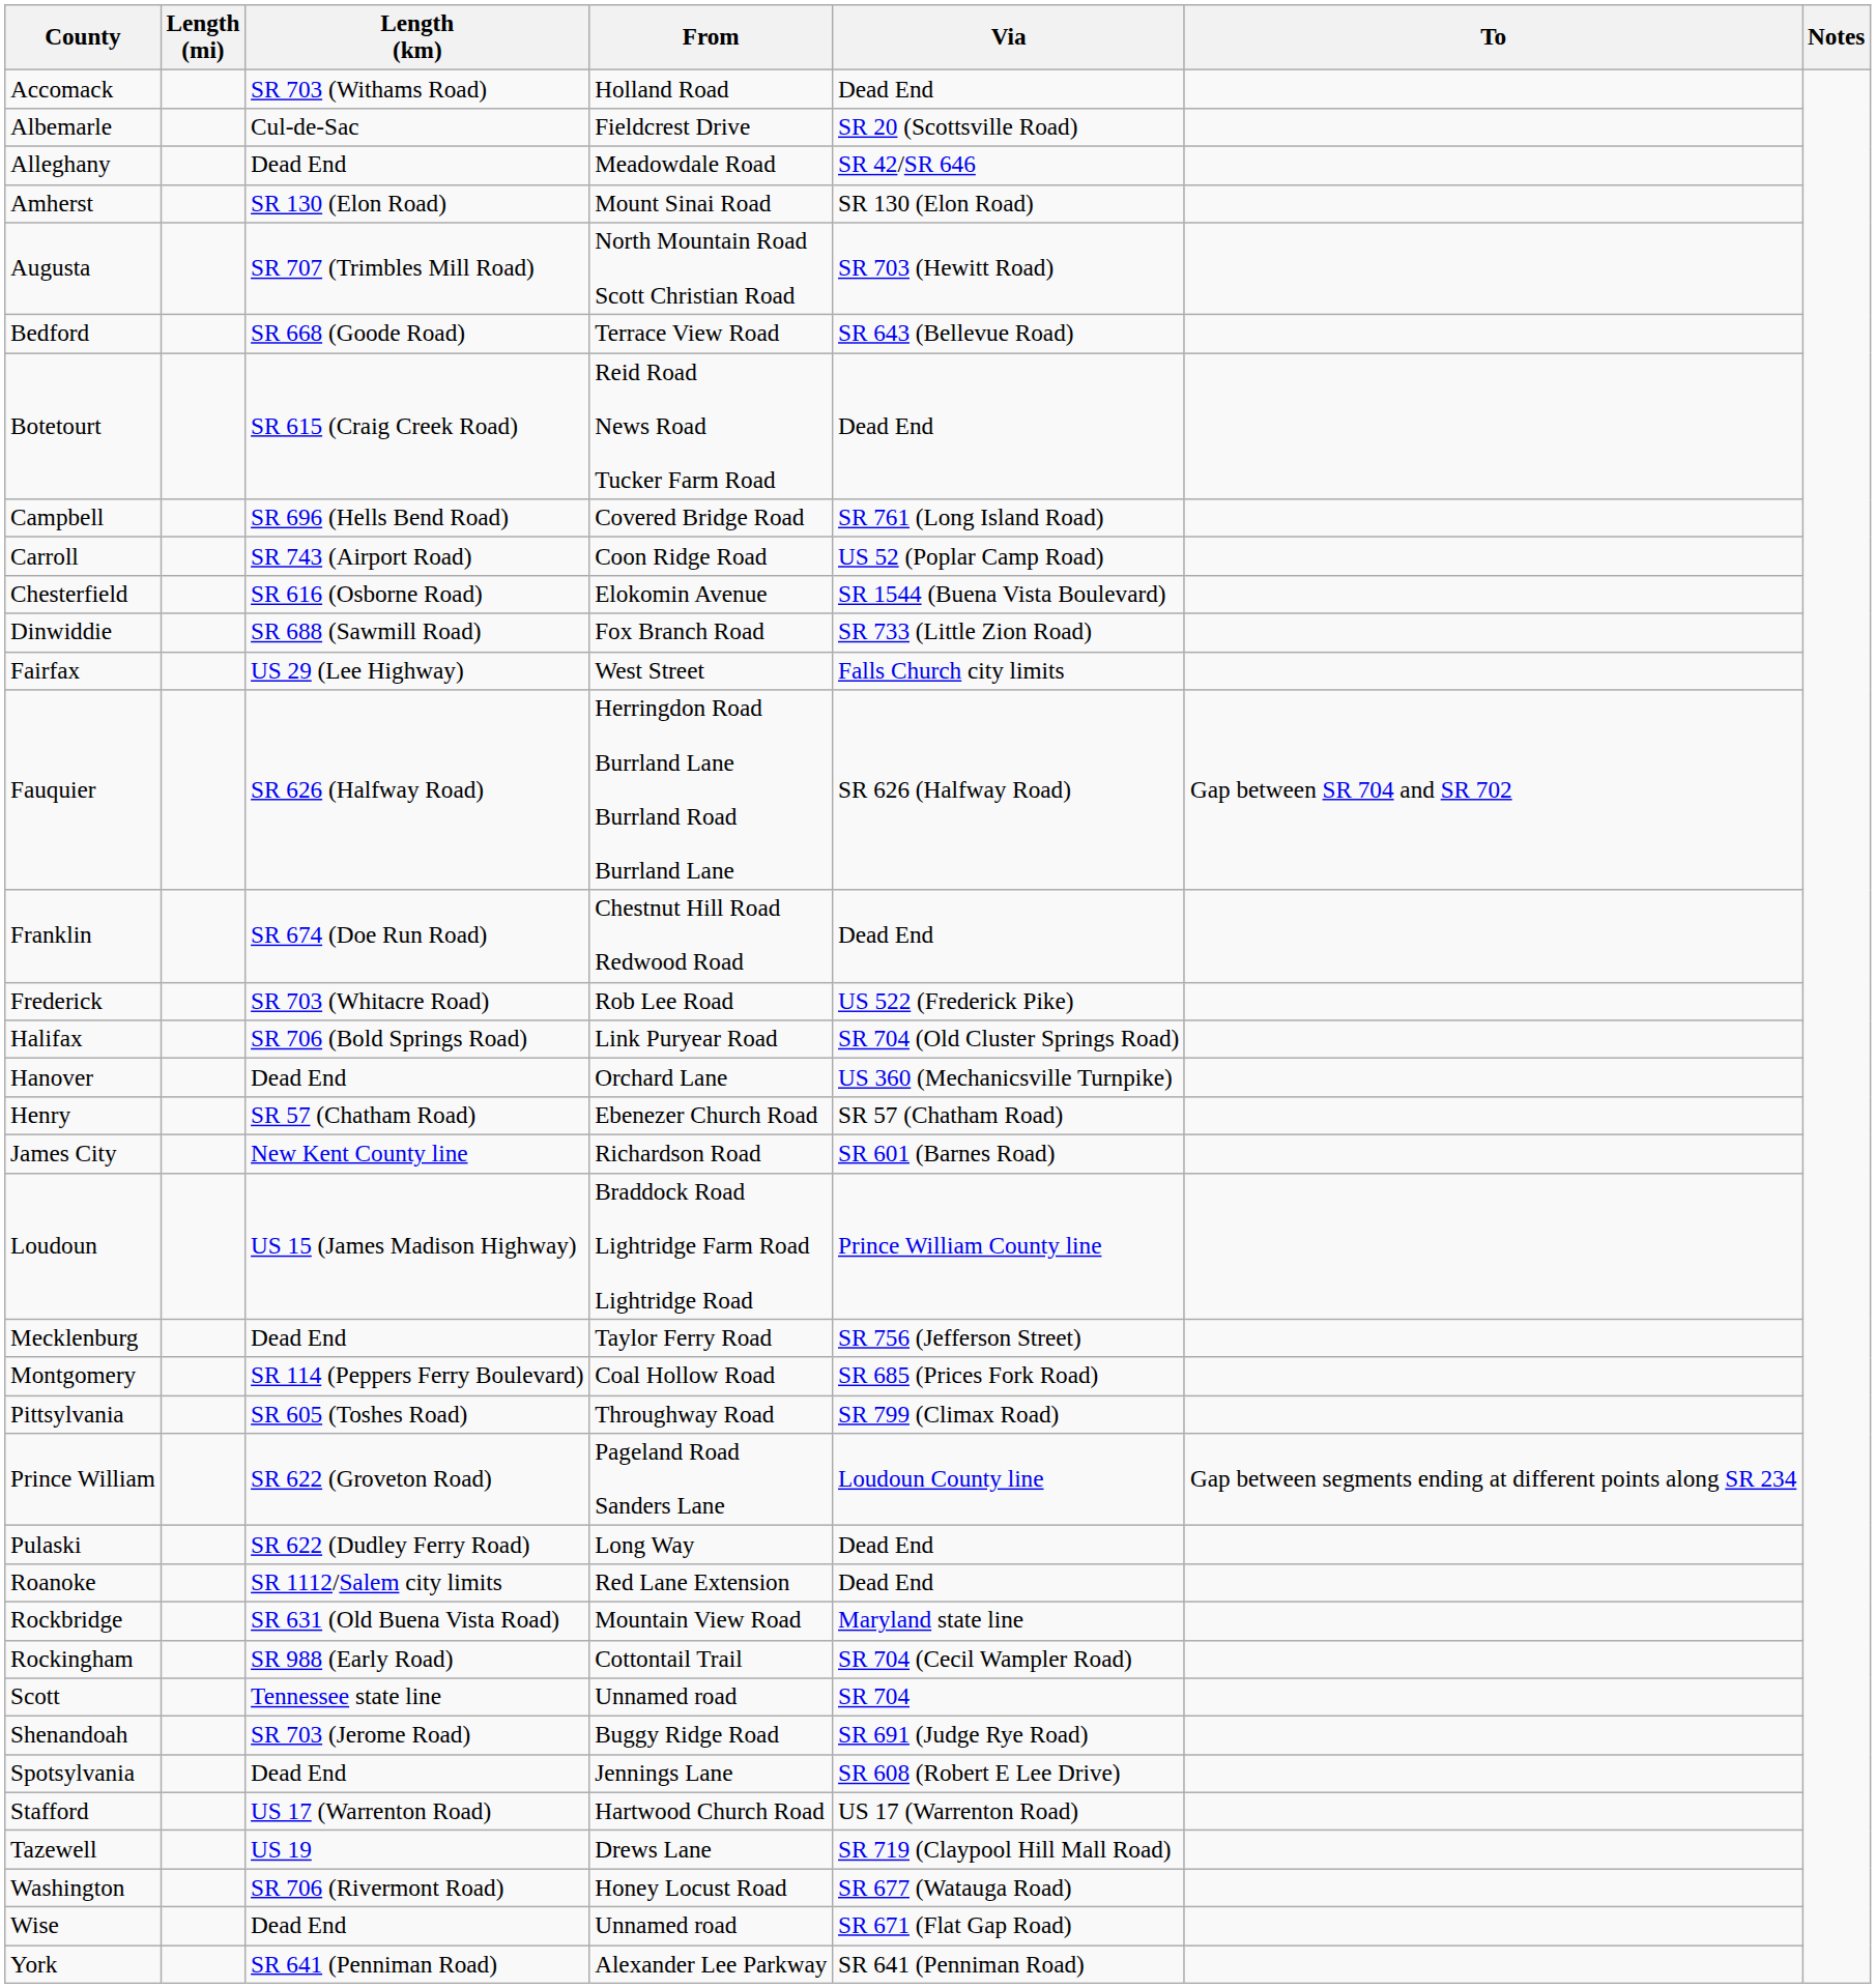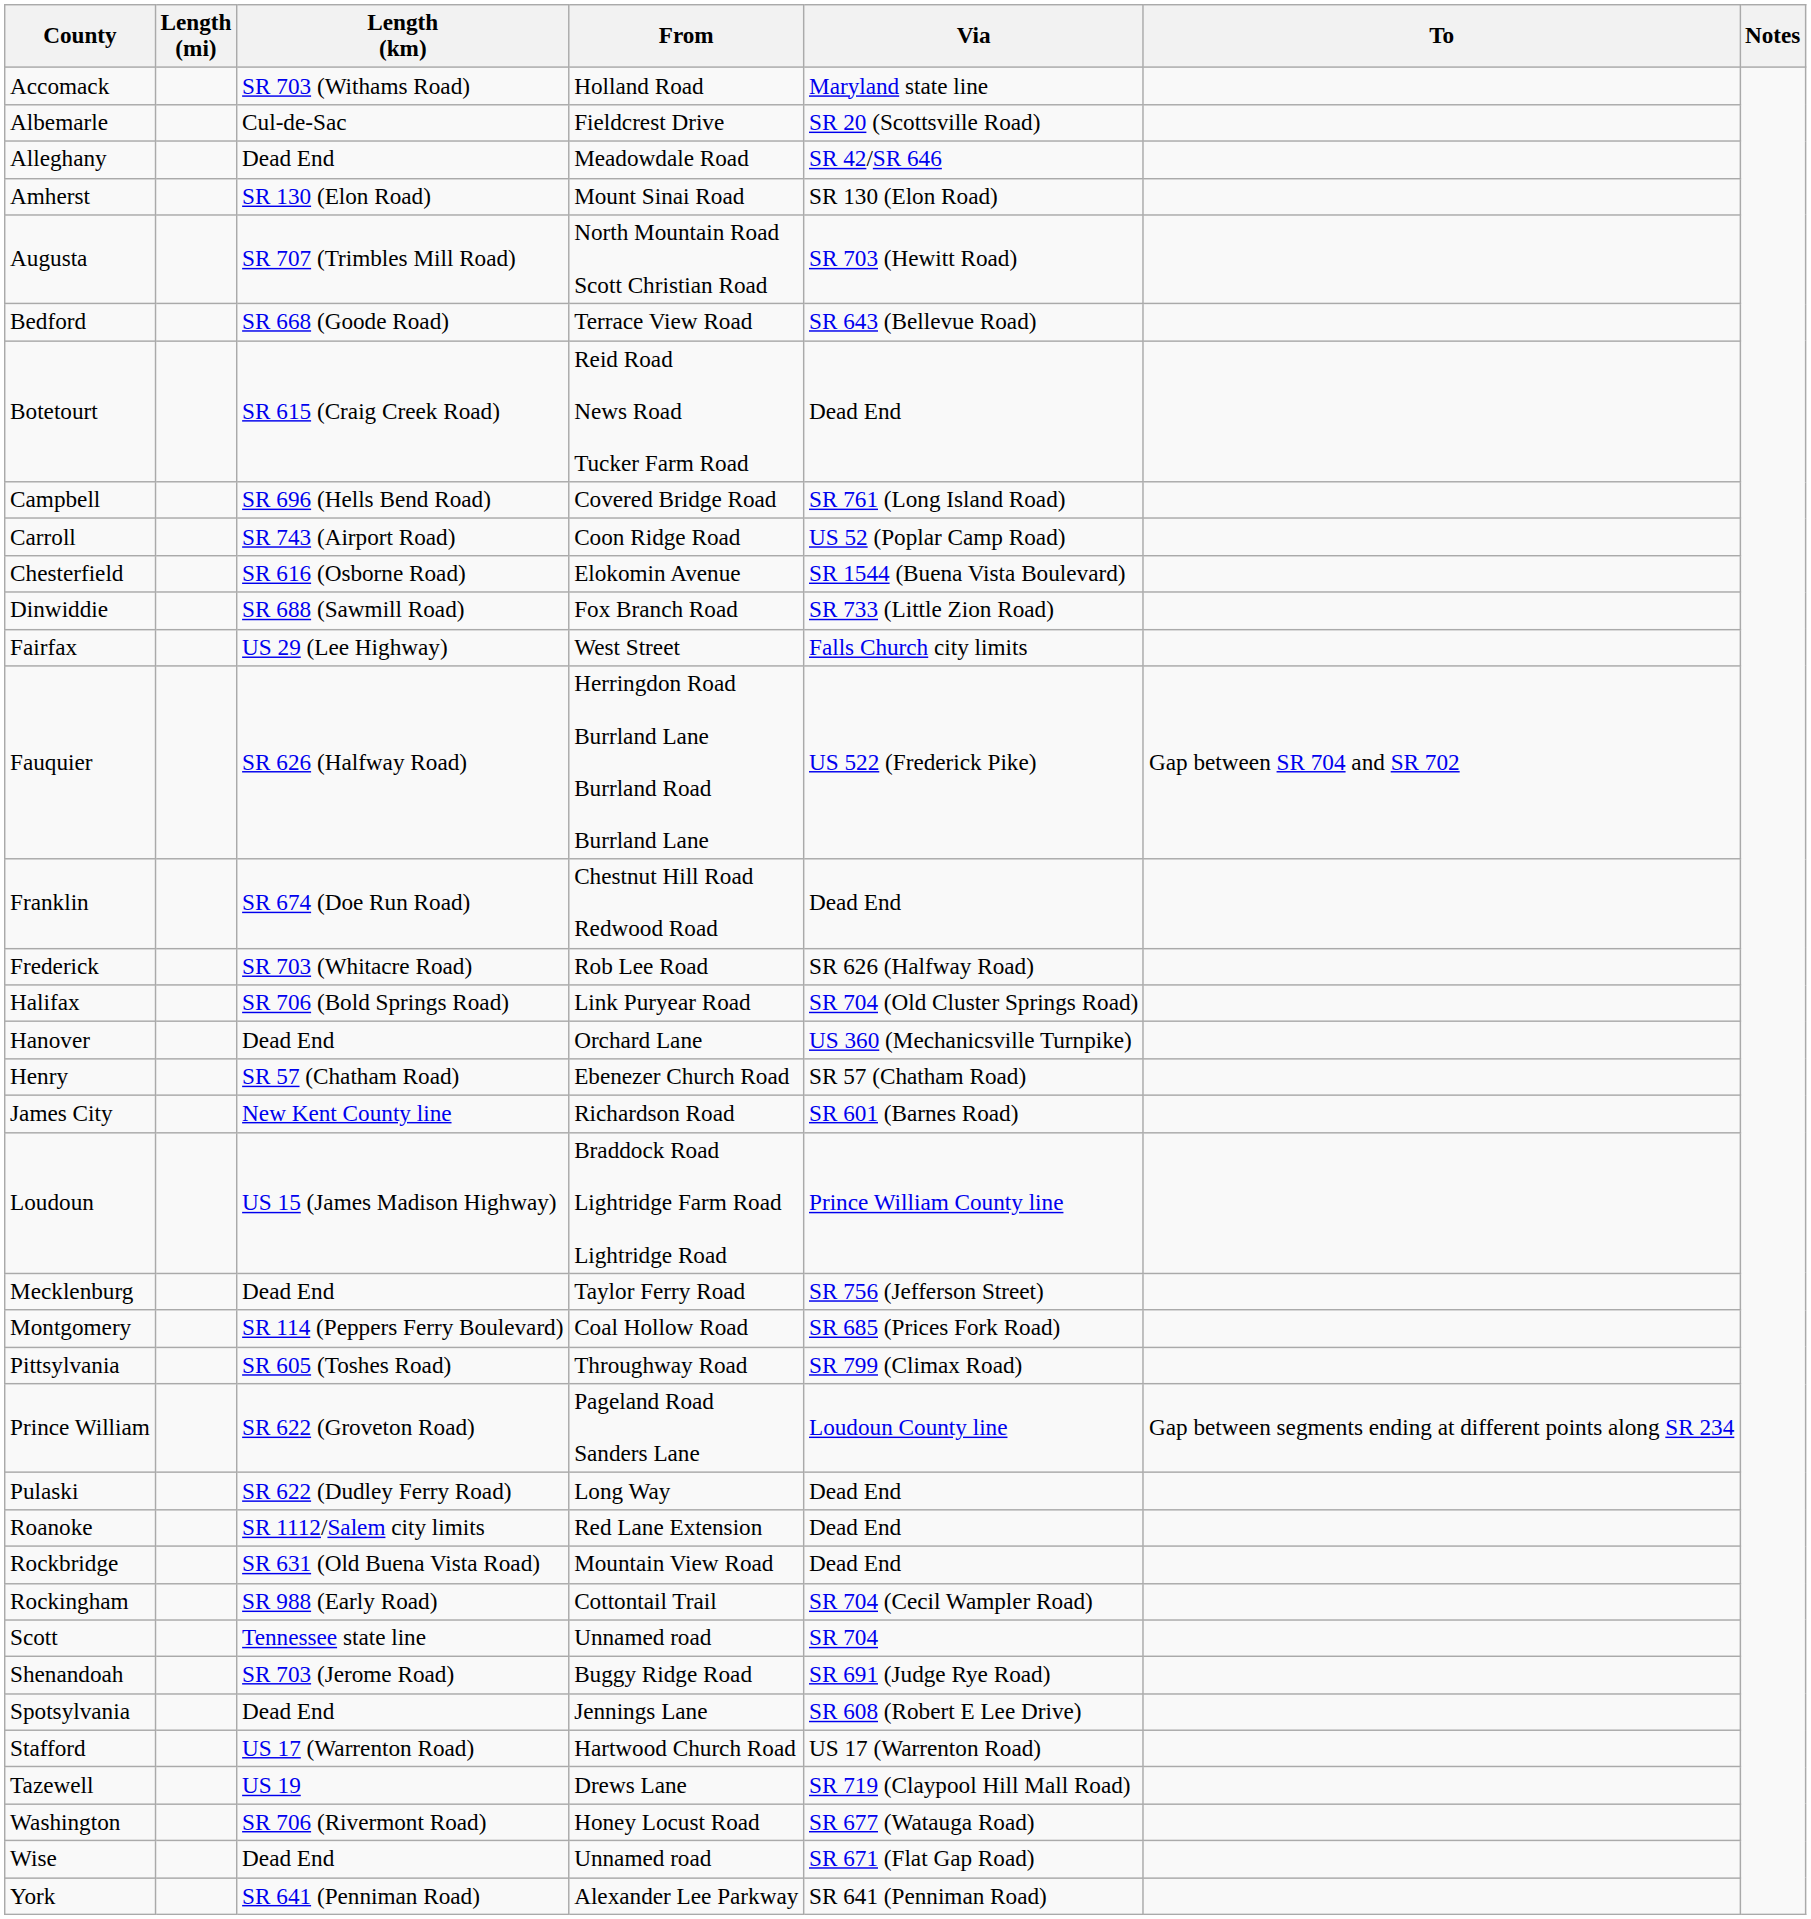Accomack | Via: Dead End -> Maryland state line
Fauquier | Via: SR 626 (Halfway Road) -> US 522 (Frederick Pike)
Frederick | Via: US 522 (Frederick Pike) -> SR 626 (Halfway Road)
Rockbridge | Via: Maryland state line -> Dead End
